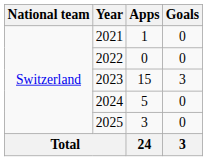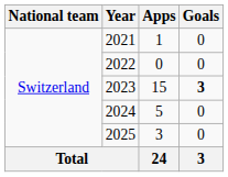2023 | Goals: normal -> bold
